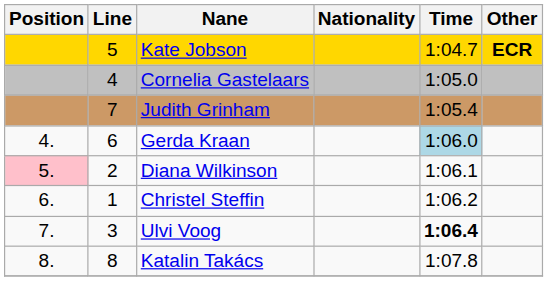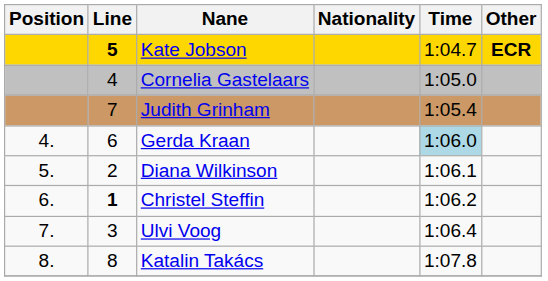Kate Jobson | Line: normal -> bold
Diana Wilkinson | Position: pink background -> no background
Christel Steffin | Line: normal -> bold
Ulvi Voog | Time: bold -> normal
